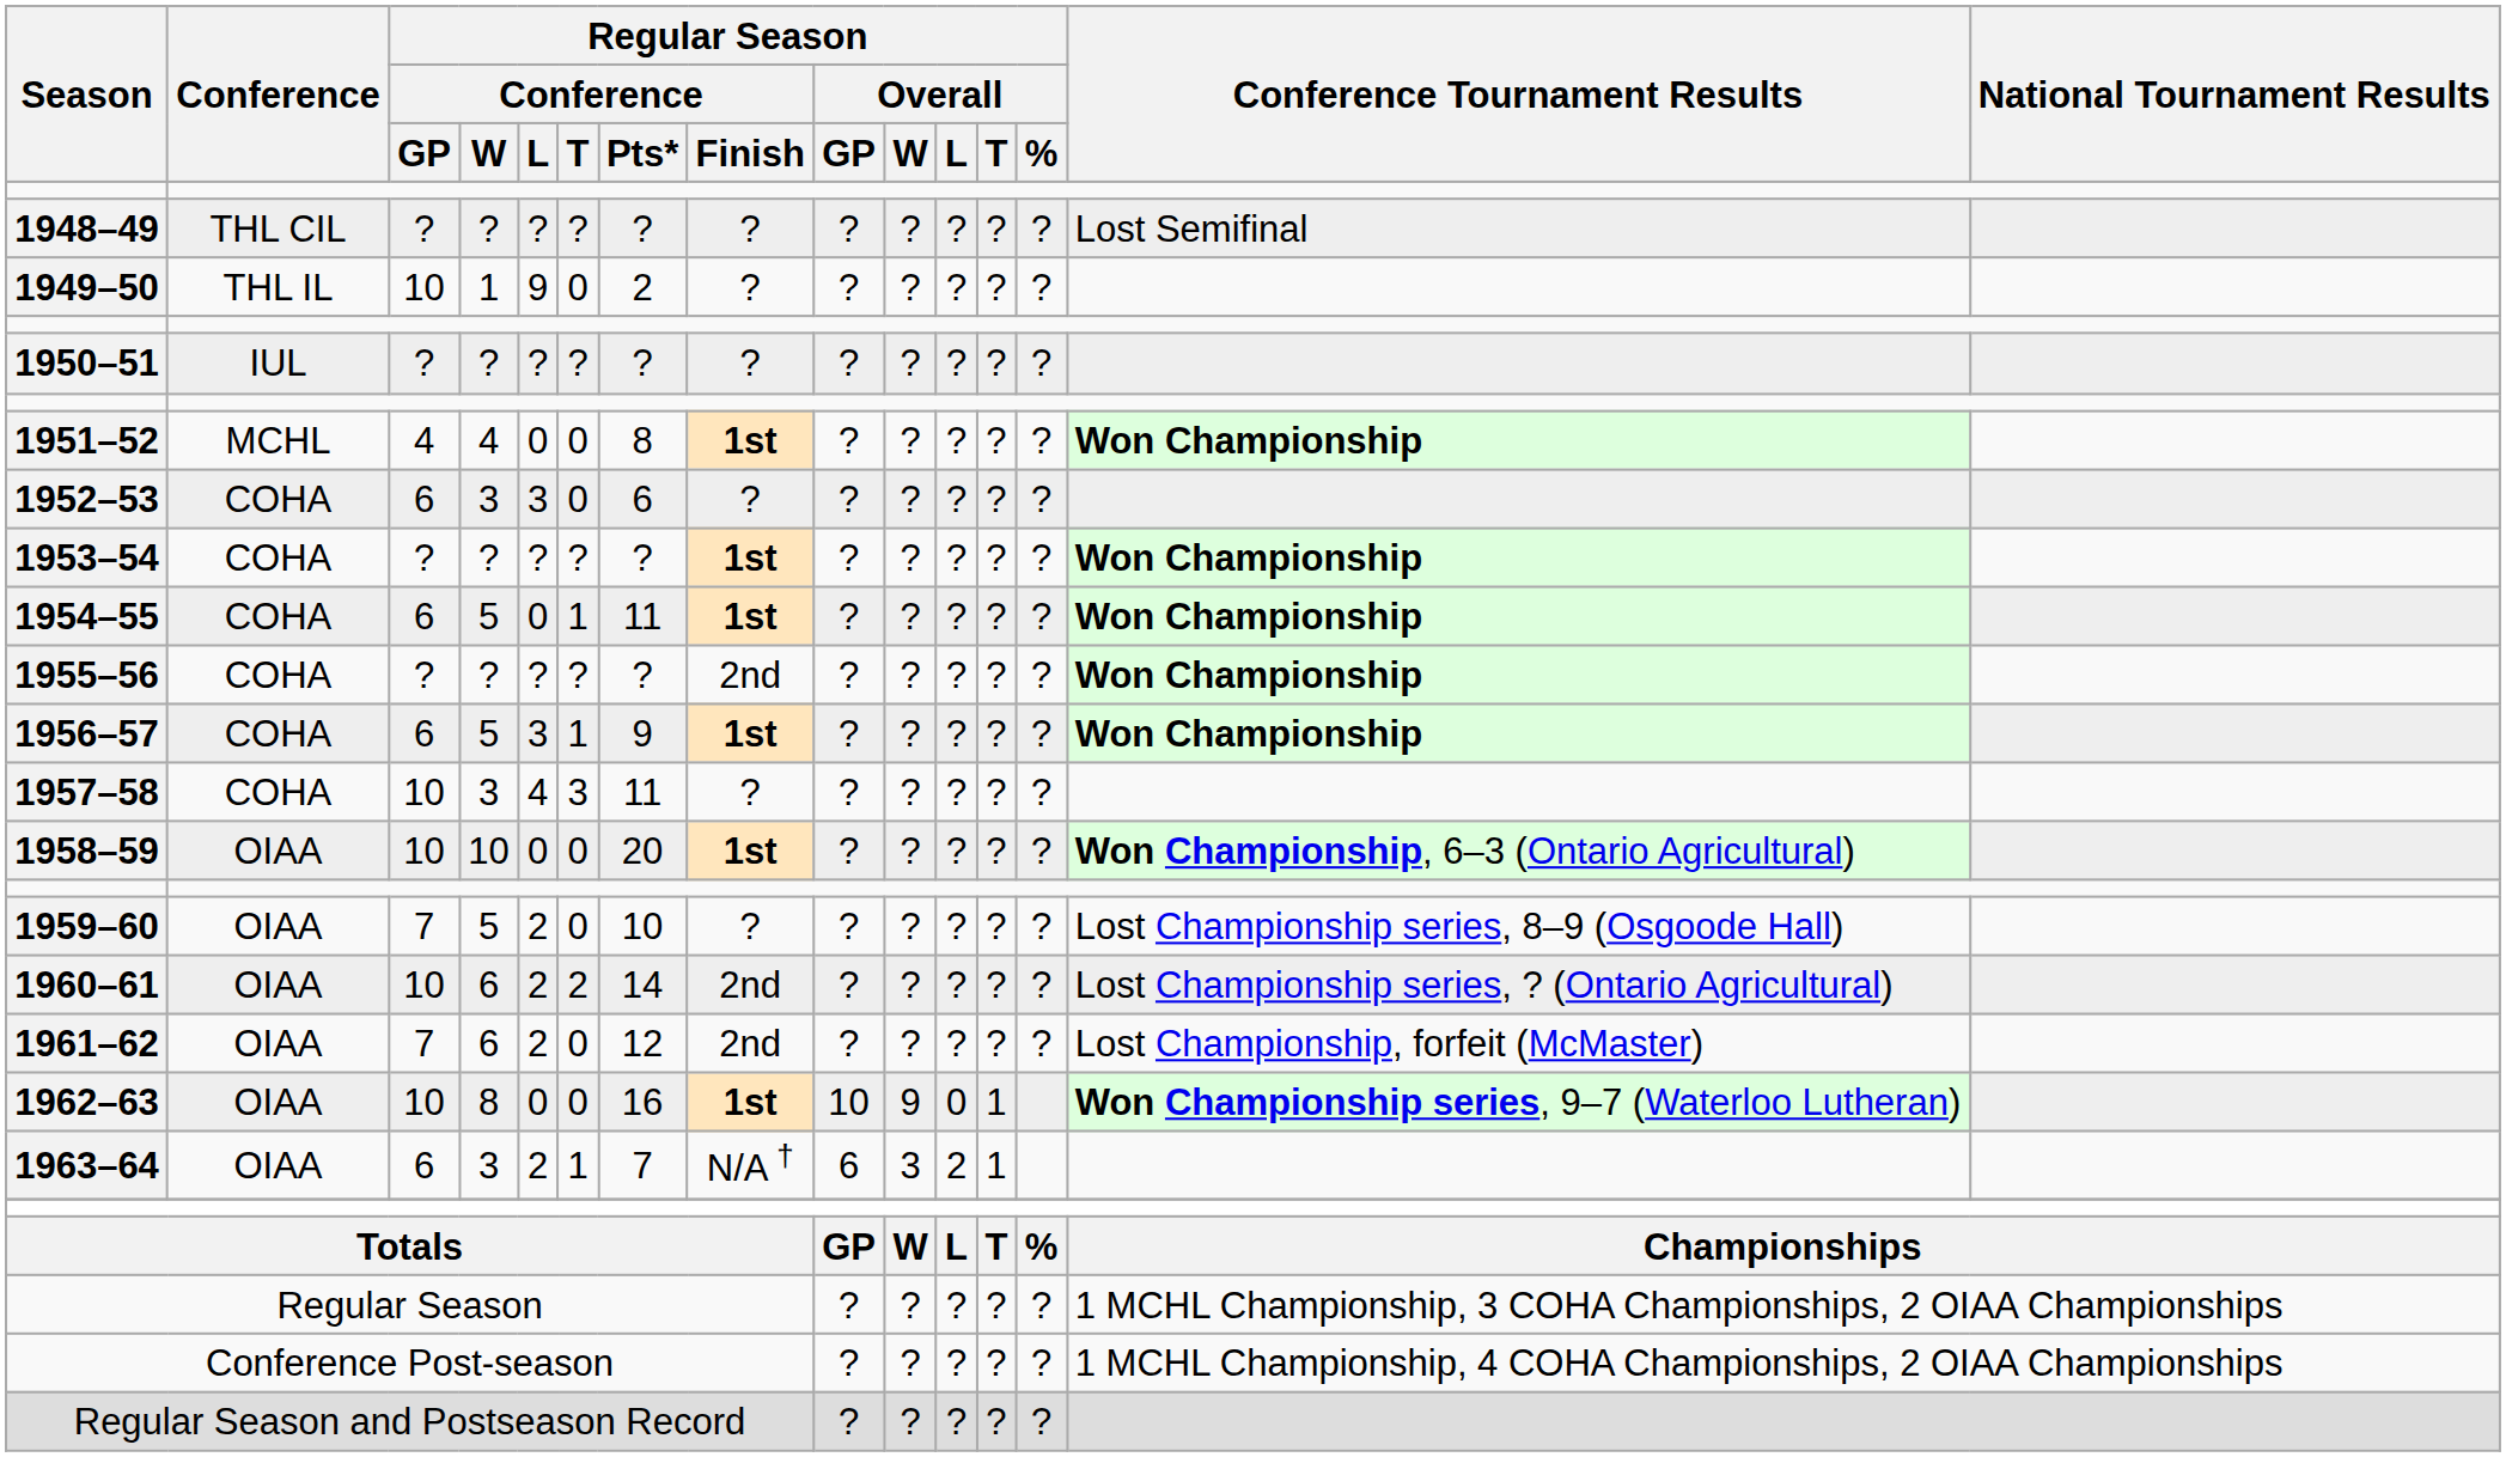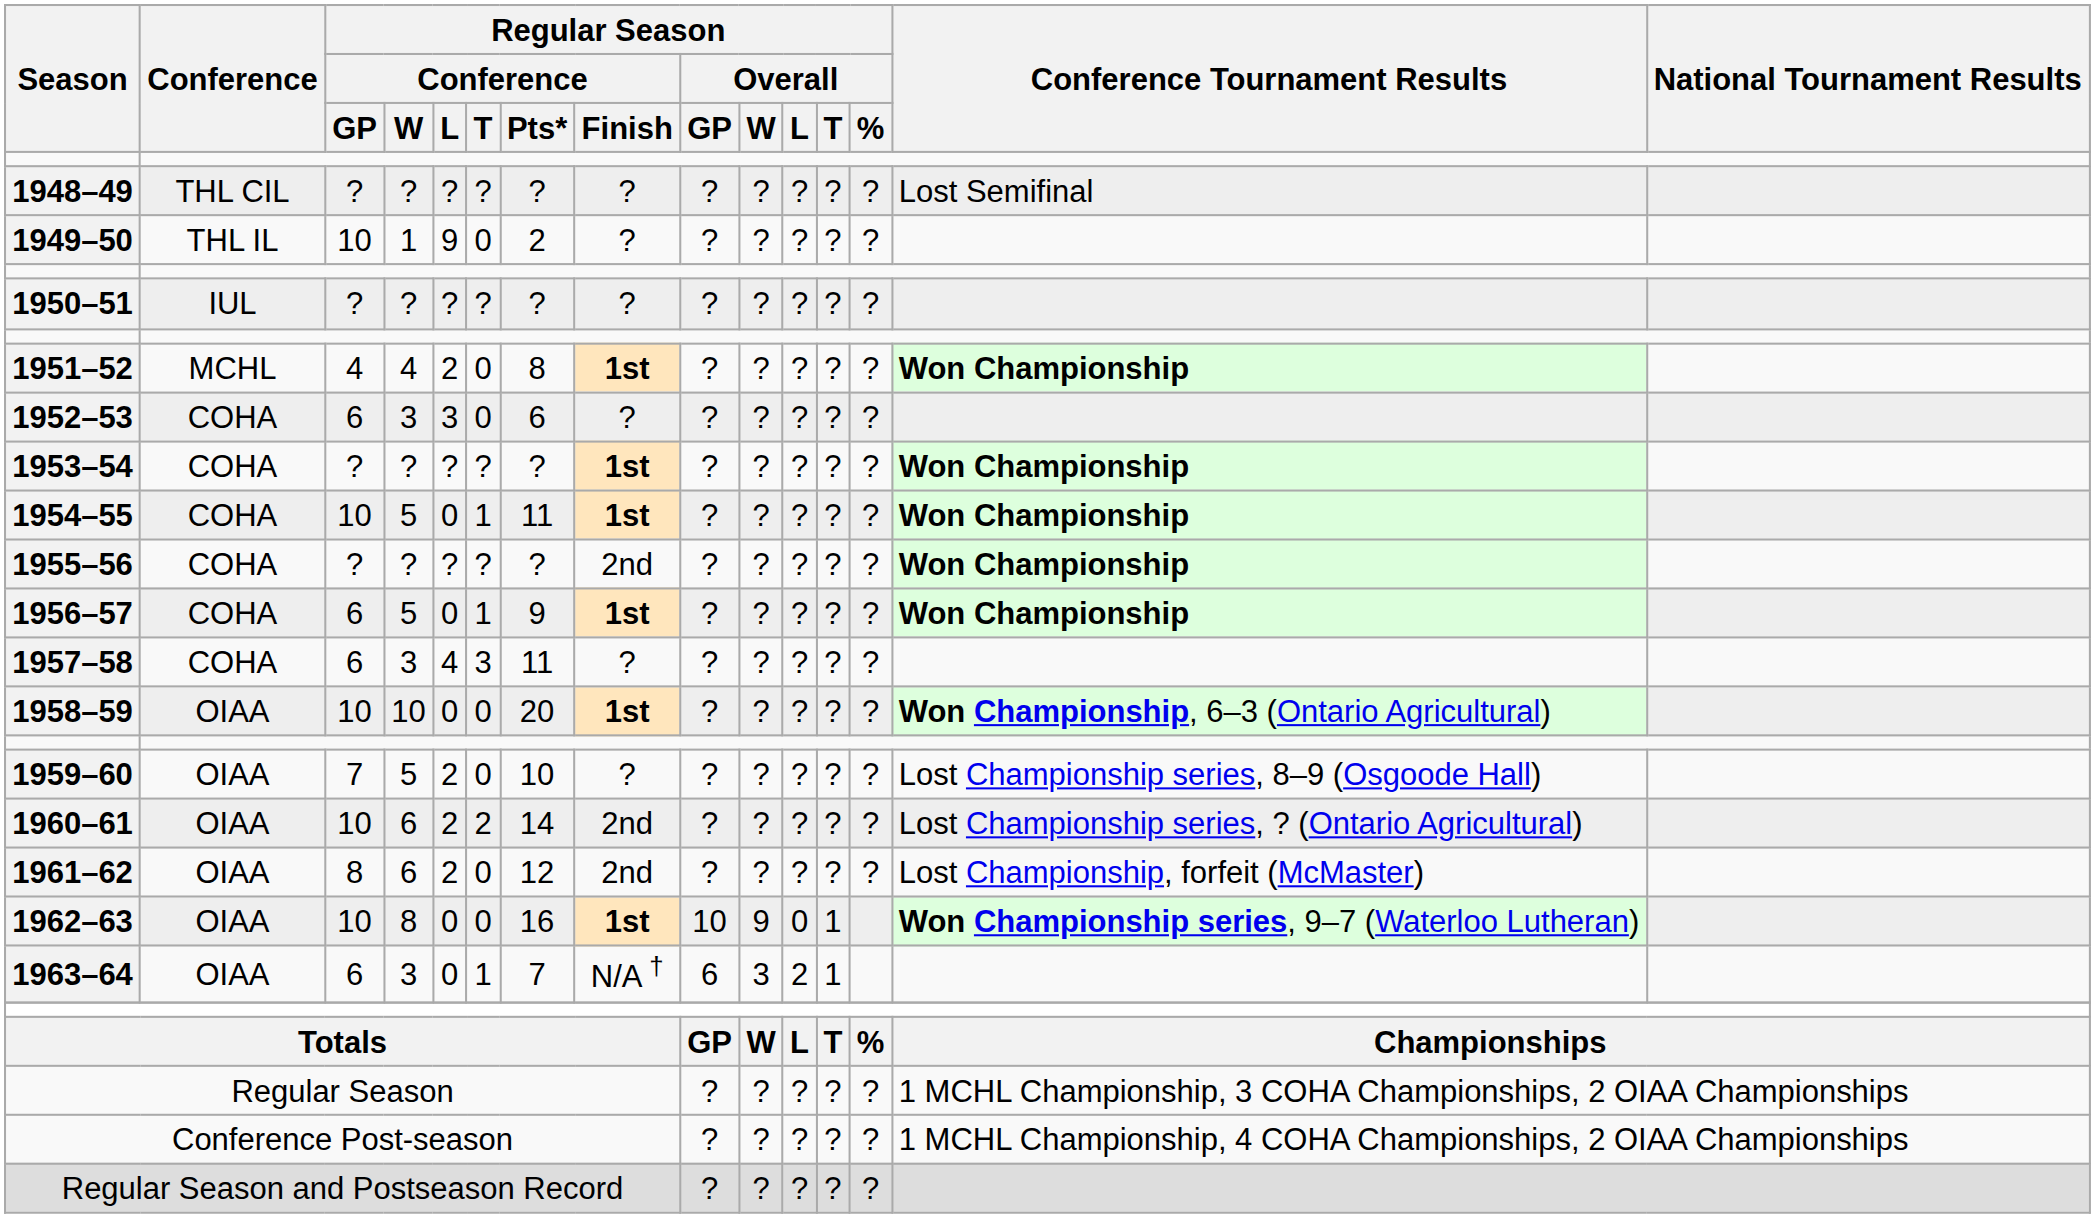1951–52 | Regular Season / Conference / L: 0 -> 2
1954–55 | Regular Season / Conference / GP: 6 -> 10
1956–57 | Regular Season / Conference / L: 3 -> 0
1957–58 | Regular Season / Conference / GP: 10 -> 6
1961–62 | Regular Season / Conference / GP: 7 -> 8
1963–64 | Regular Season / Conference / L: 2 -> 0
